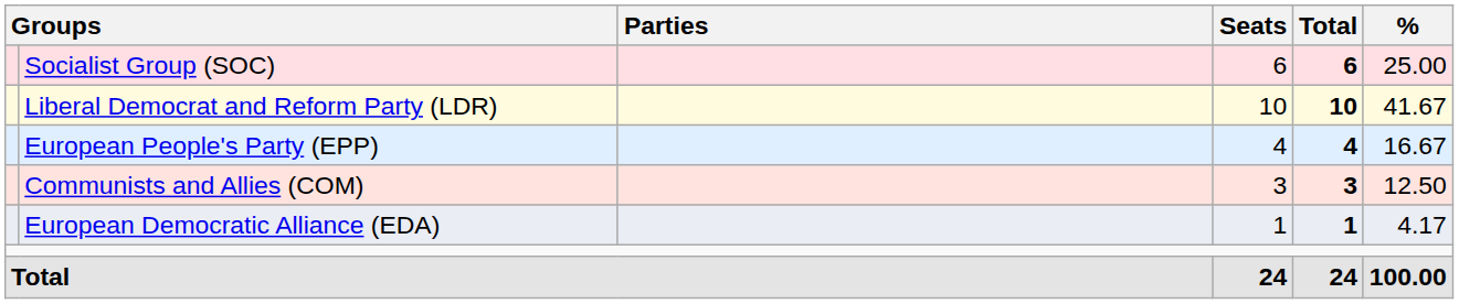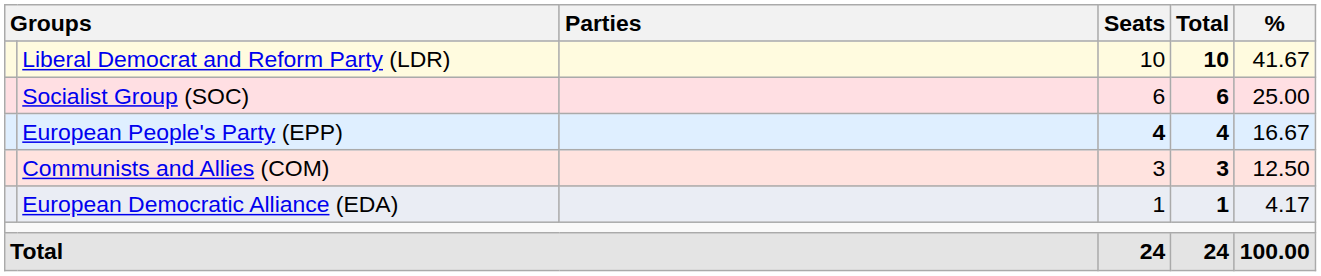rows swapped: Liberal Democrat and Reform Party (LDR) <-> Socialist Group (SOC)
European People's Party (EPP) | Seats: normal -> bold
